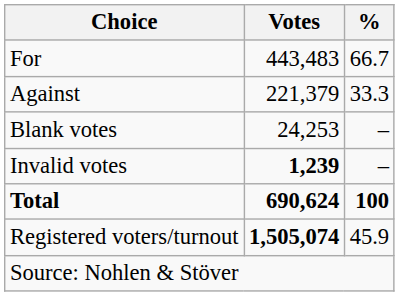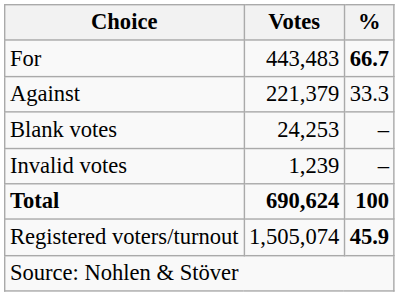For | %: normal -> bold
Invalid votes | Votes: bold -> normal
Registered voters/turnout | Votes: bold -> normal
Registered voters/turnout | %: normal -> bold
